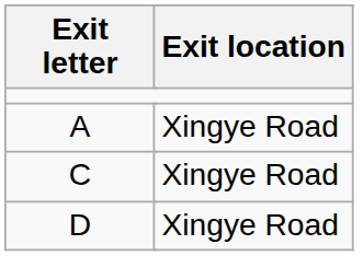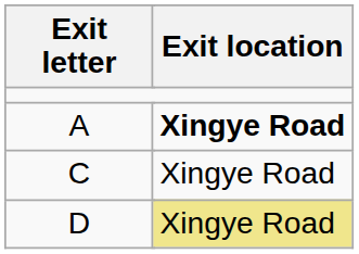A | Exit location: normal -> bold
D | Exit location: no background -> khaki background
